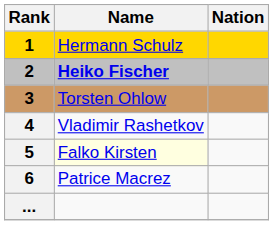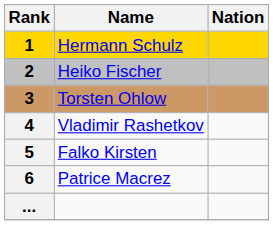Heiko Fischer | Name: bold -> normal
Falko Kirsten | Name: lightyellow background -> no background
